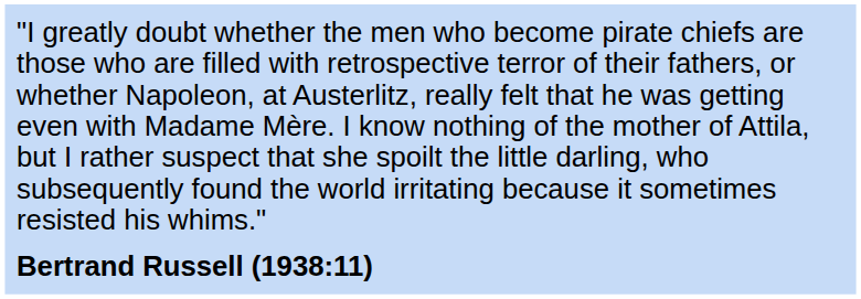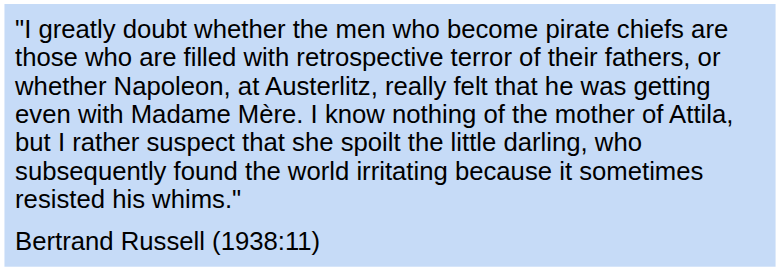row 2 | column 1: bold -> normal
